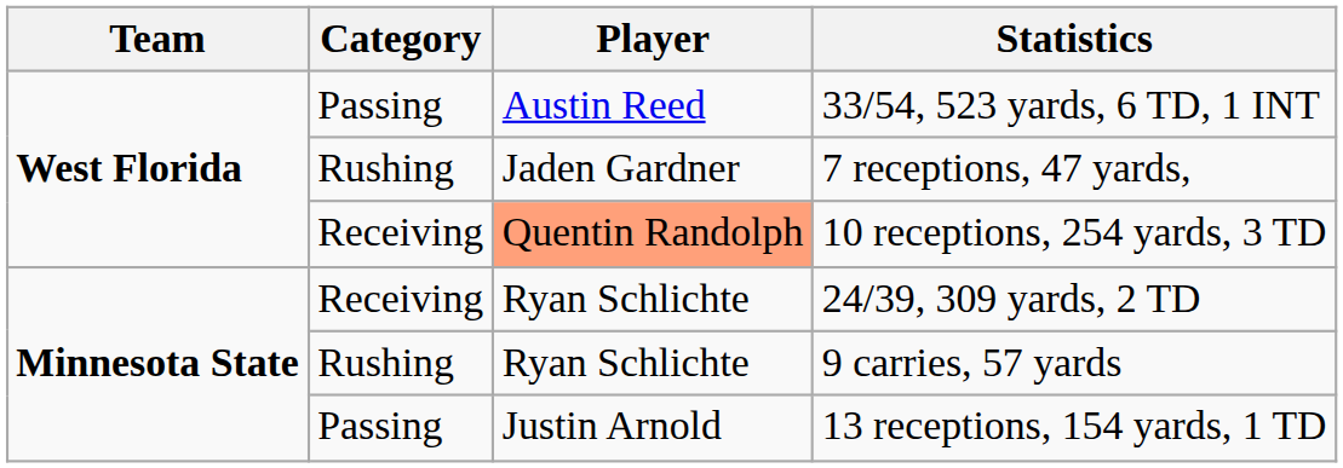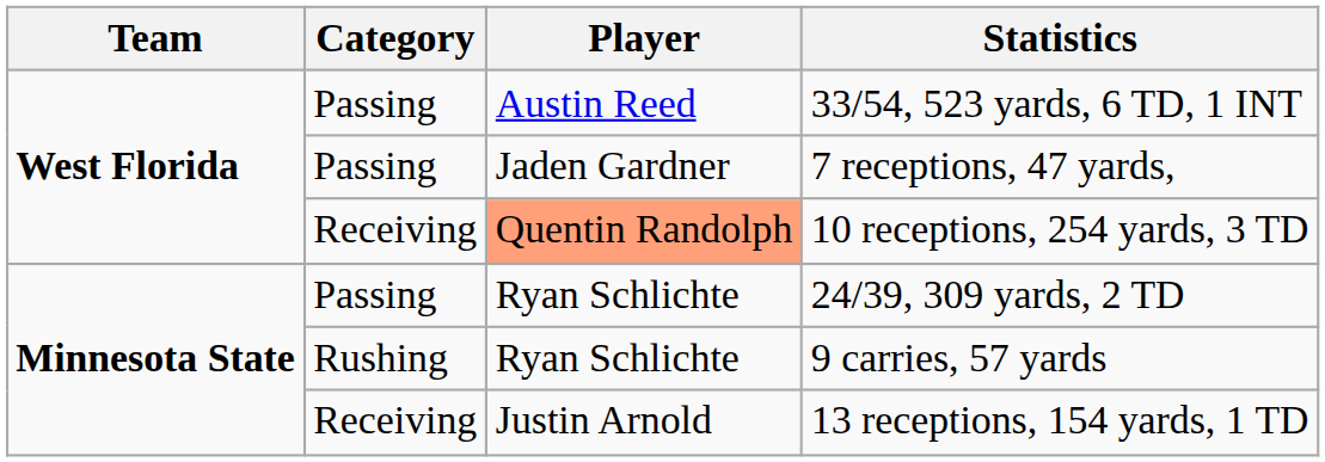7 receptions, 47 yards, | Category: Rushing -> Passing
24/39, 309 yards, 2 TD | Category: Receiving -> Passing
13 receptions, 154 yards, 1 TD | Category: Passing -> Receiving
